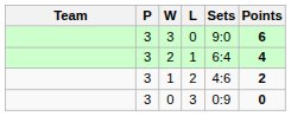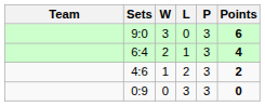columns swapped: P <-> Sets
